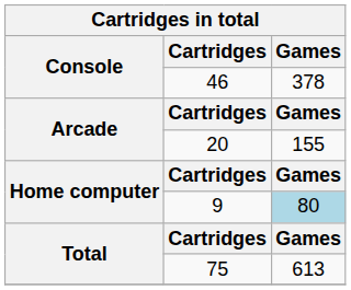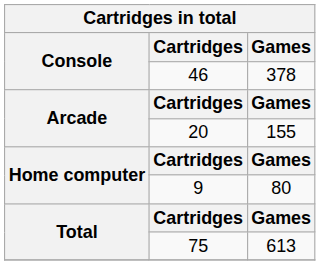Home computer / 9 | Games: lightblue background -> no background
